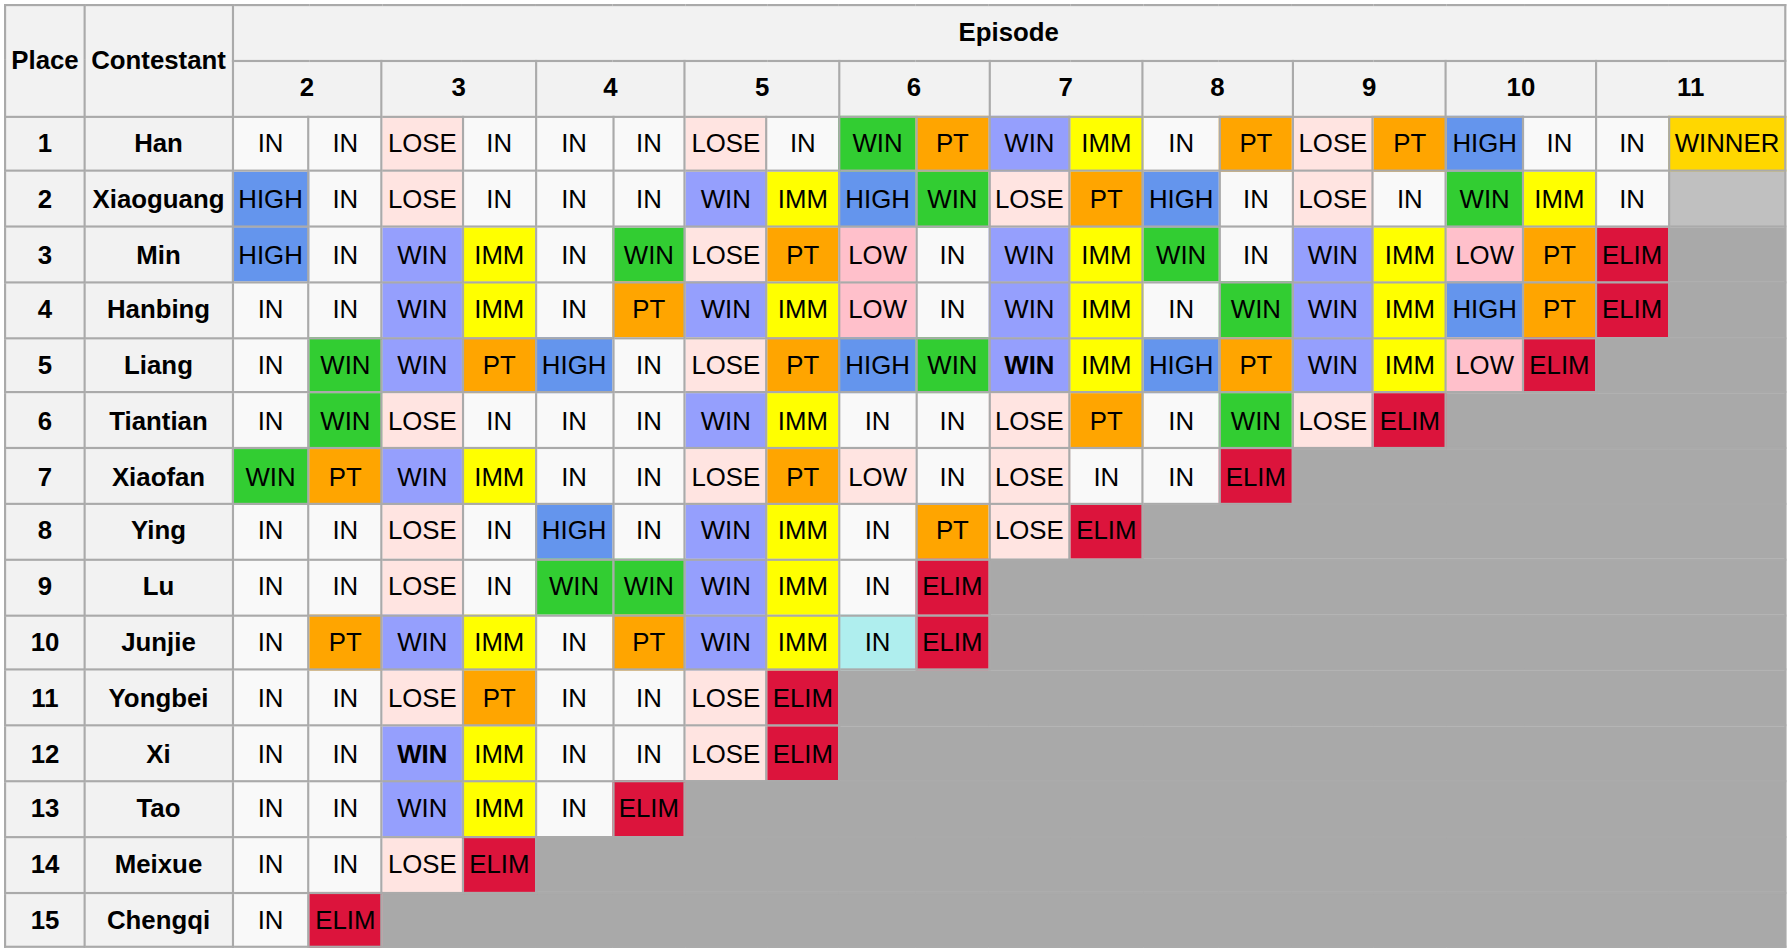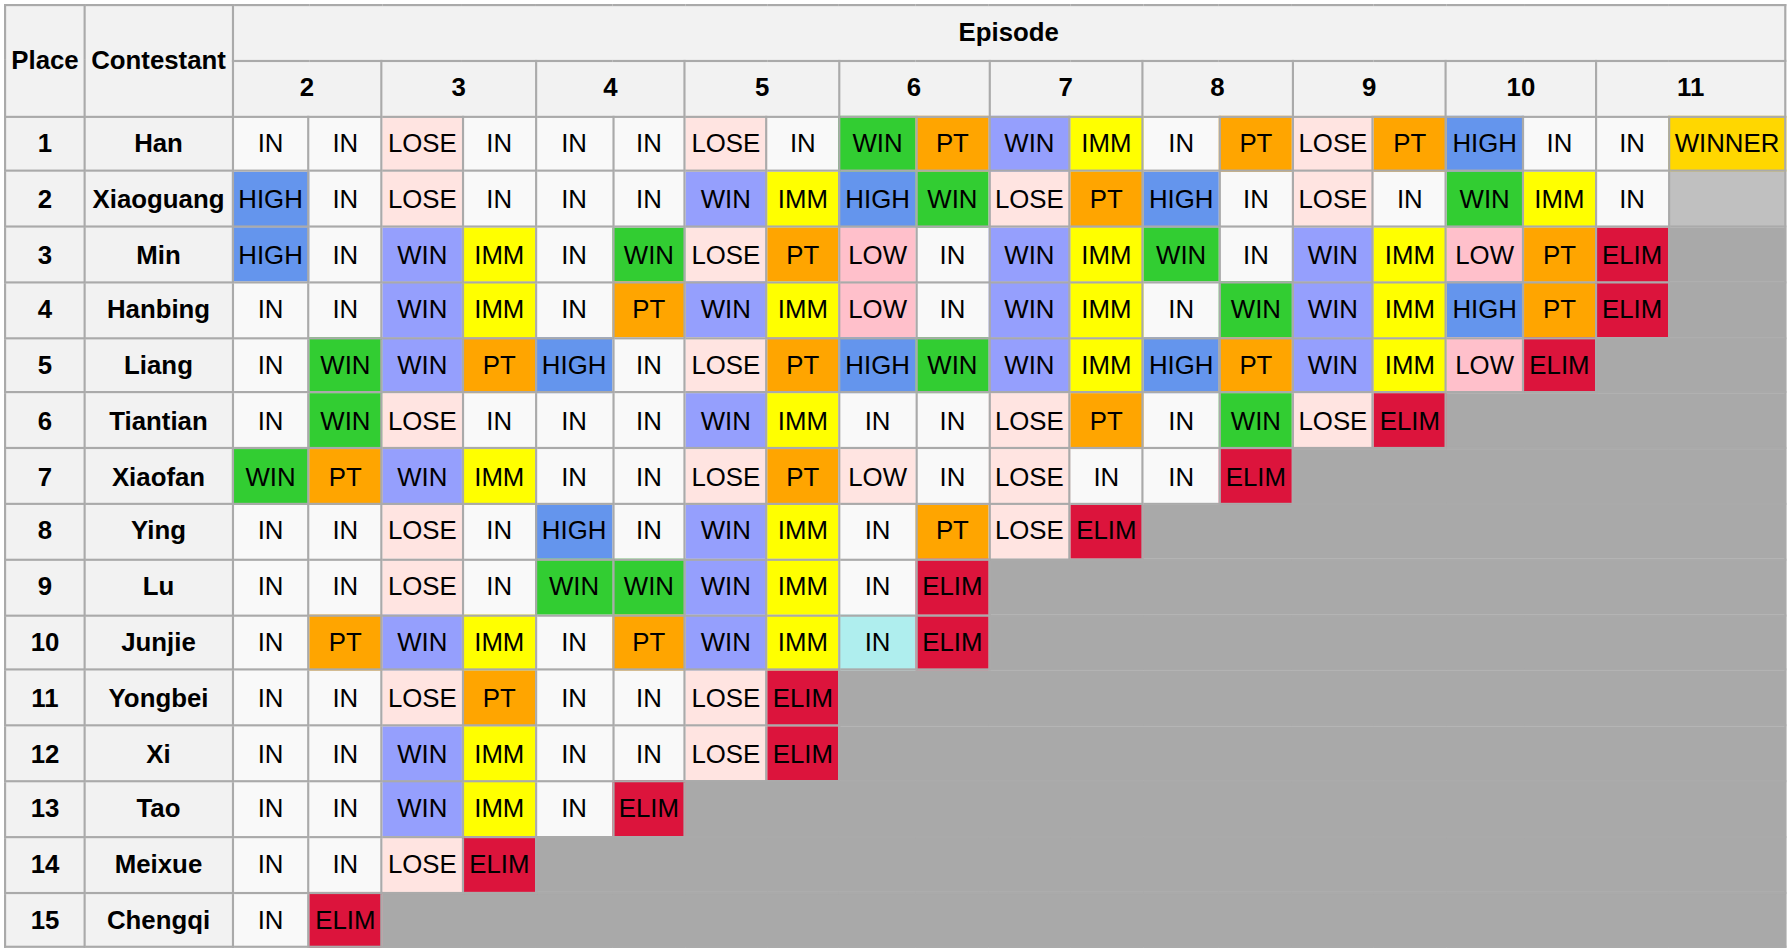Liang | column 13: bold -> normal
Xi | column 5: bold -> normal
